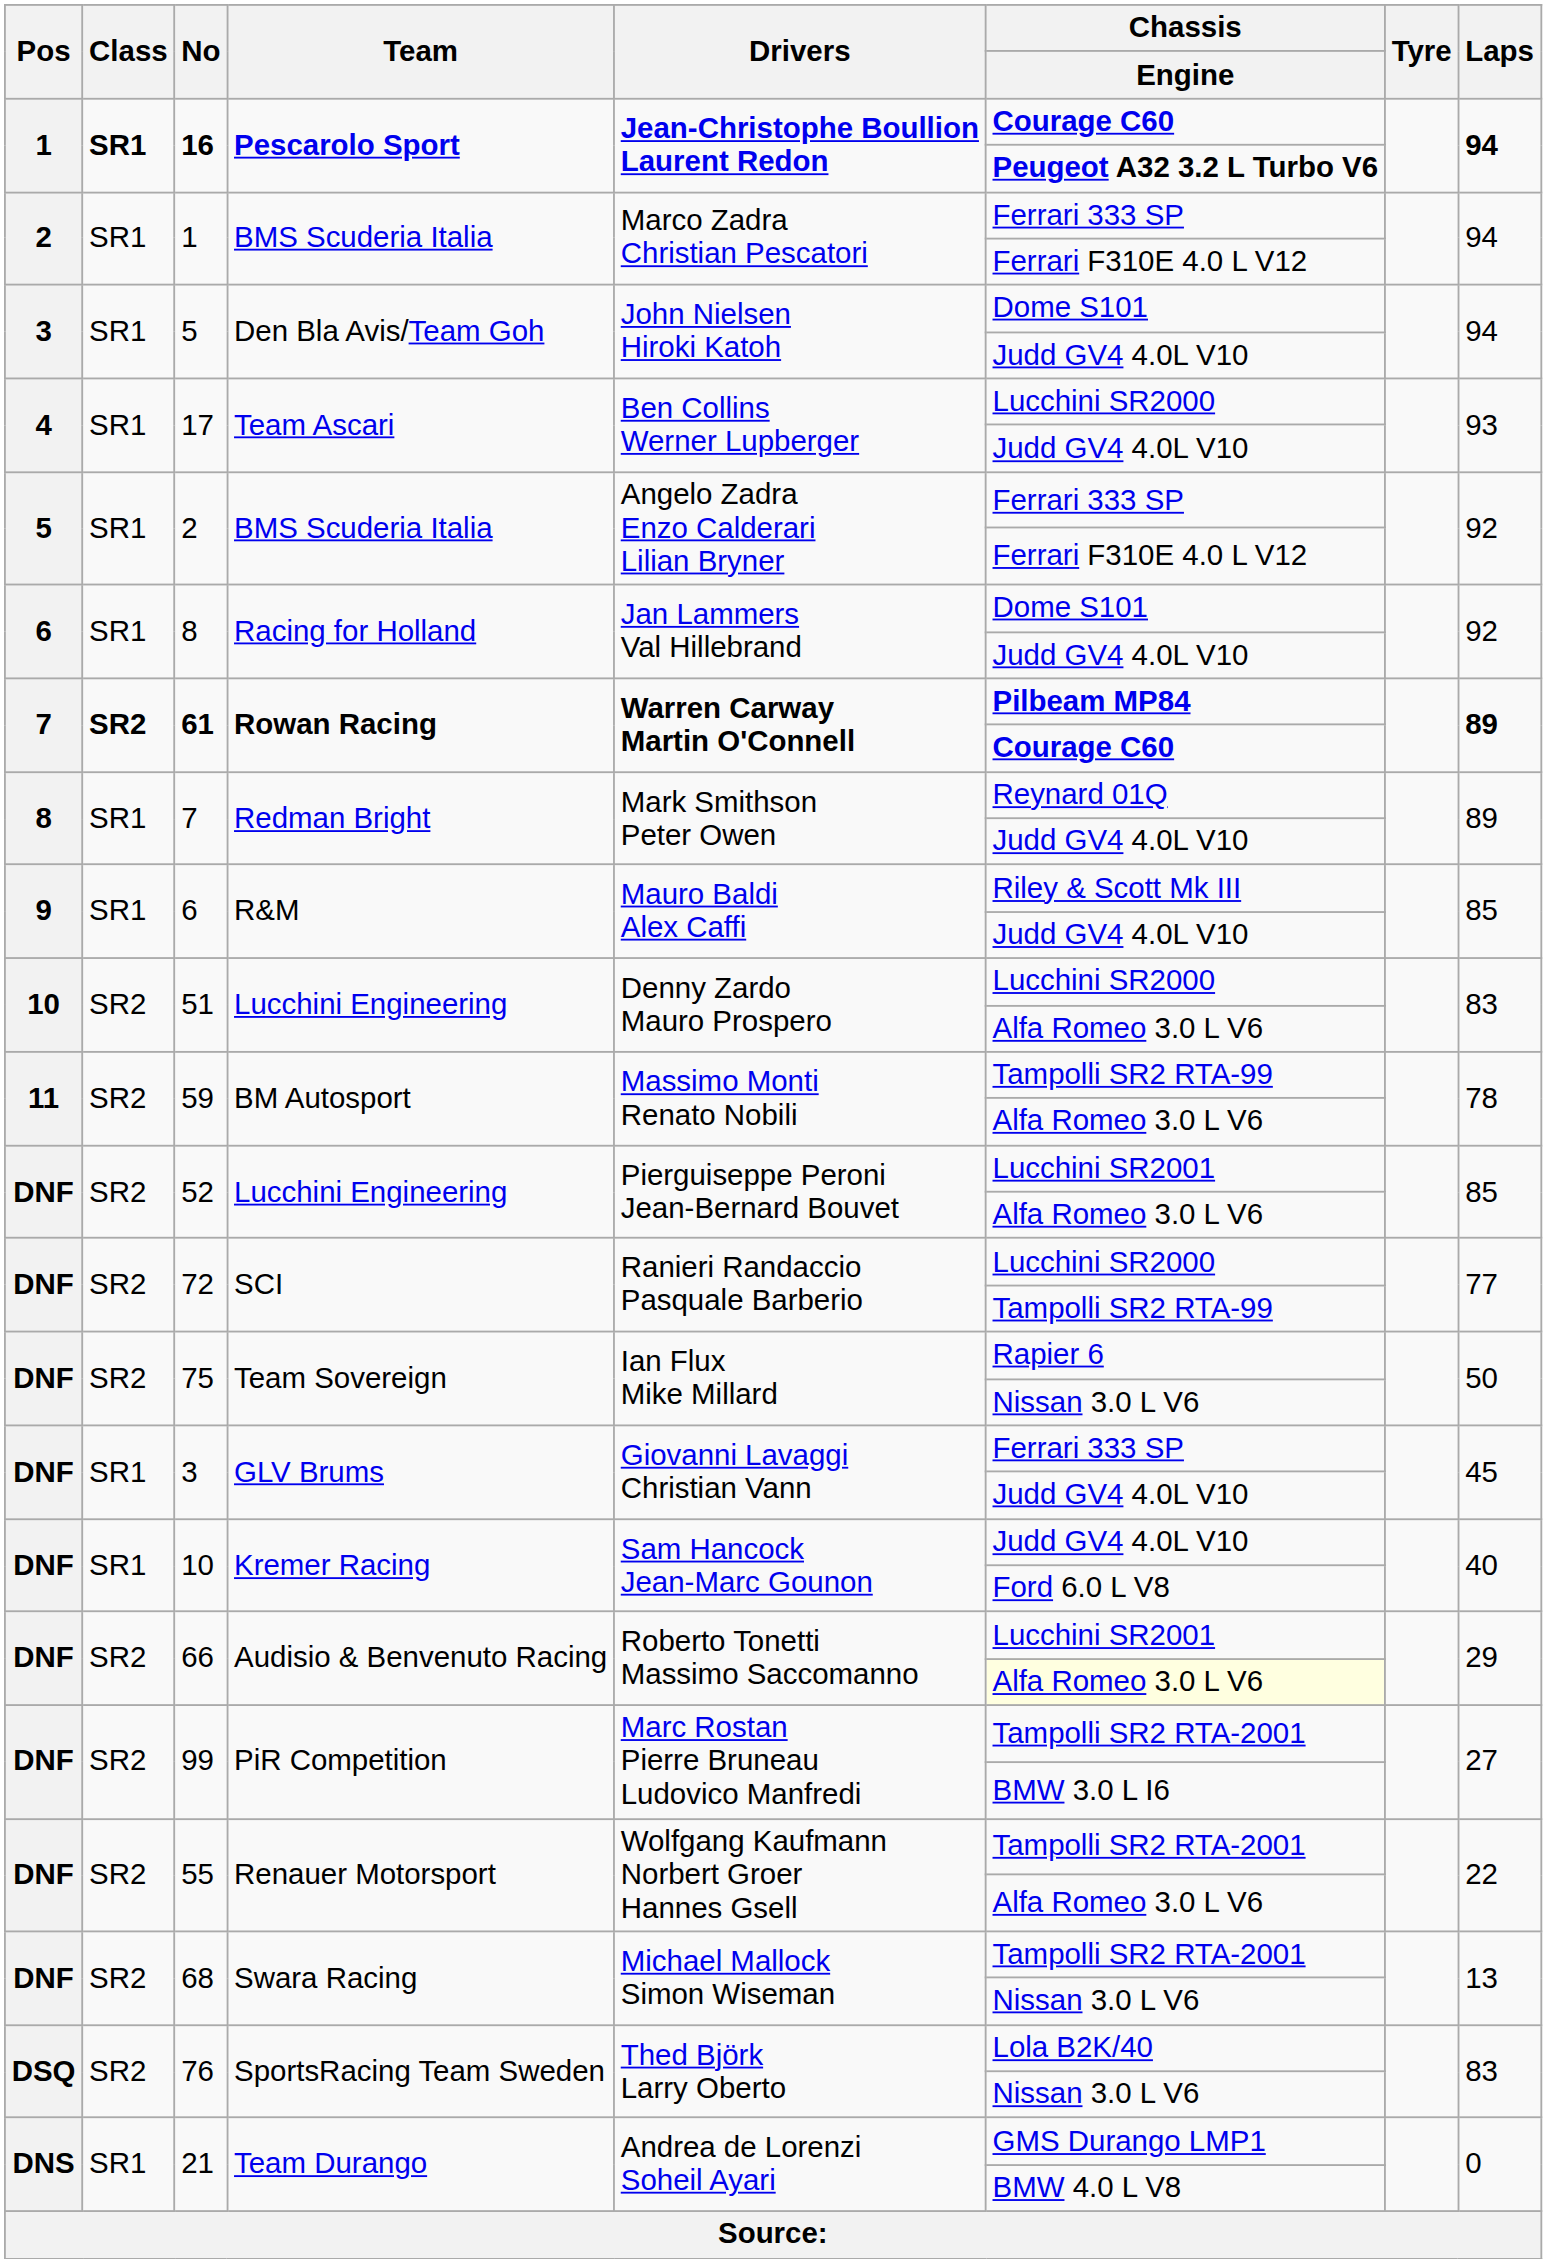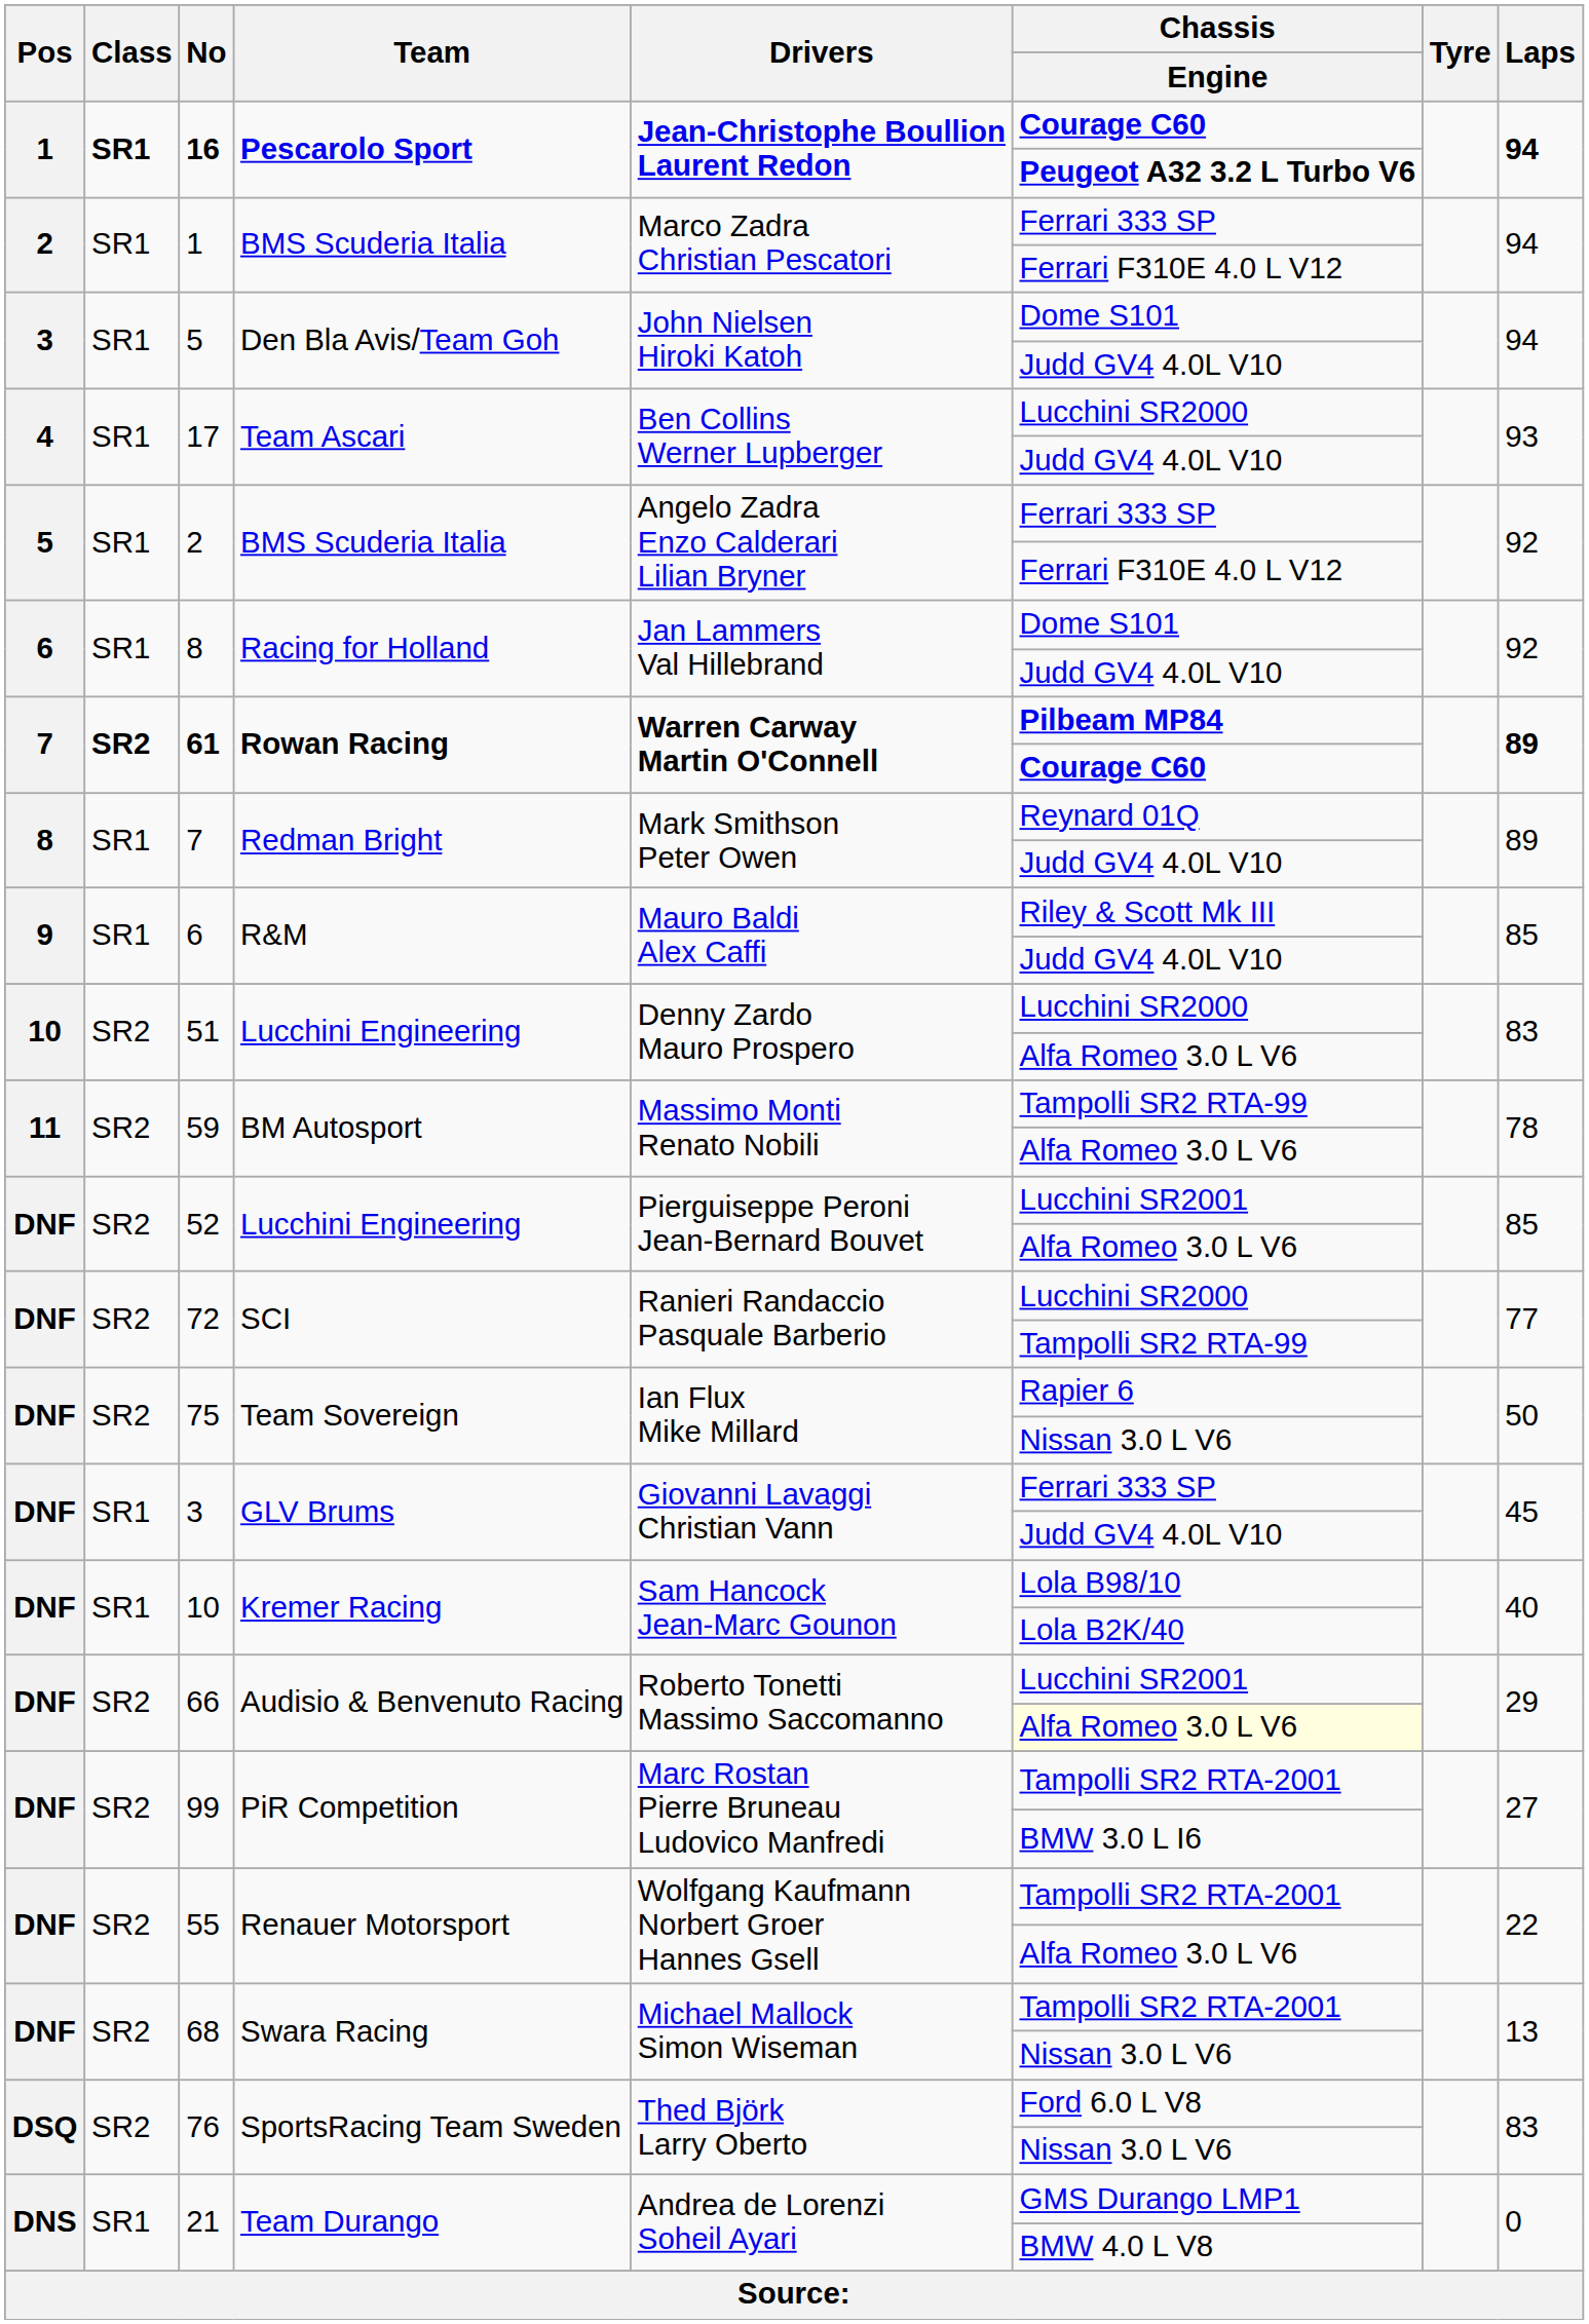row 33 | Chassis / Engine: Judd GV4 4.0L V10 -> Lola B98/10
row 34 | Chassis / Engine: Ford 6.0 L V8 -> Lola B2K/40
row 43 | Chassis / Engine: Lola B2K/40 -> Ford 6.0 L V8
